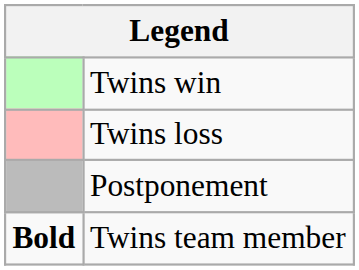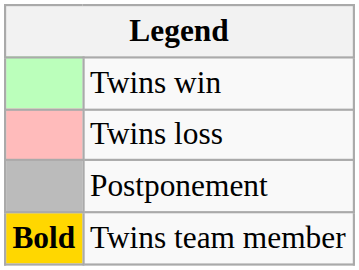Twins team member | column 1: no background -> gold background
